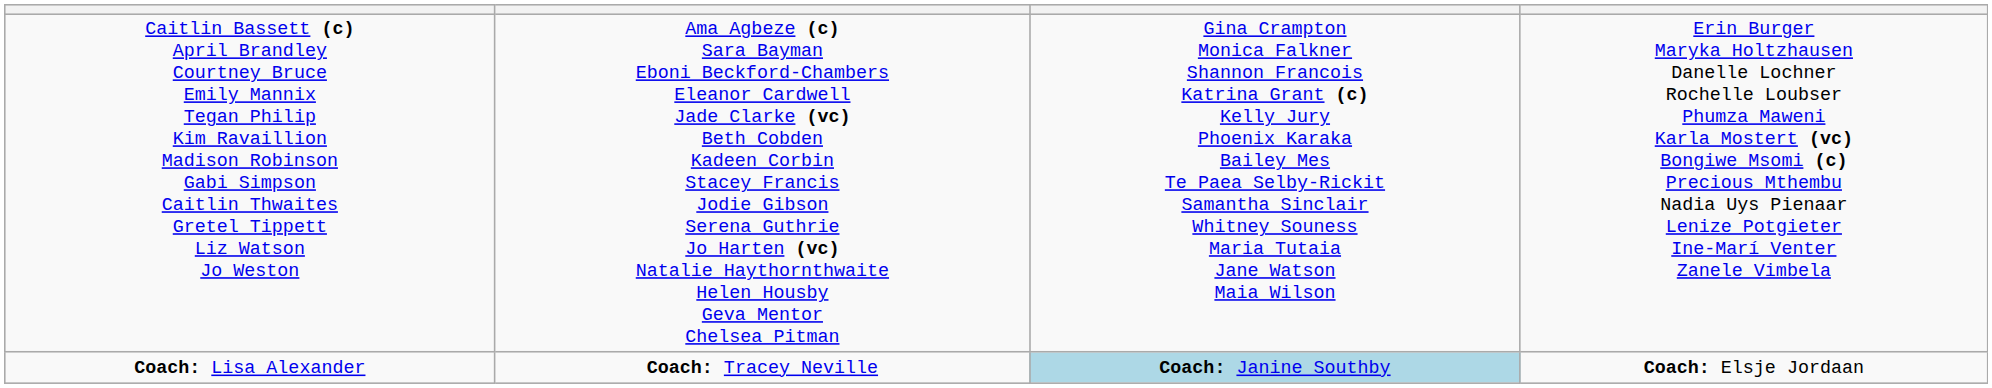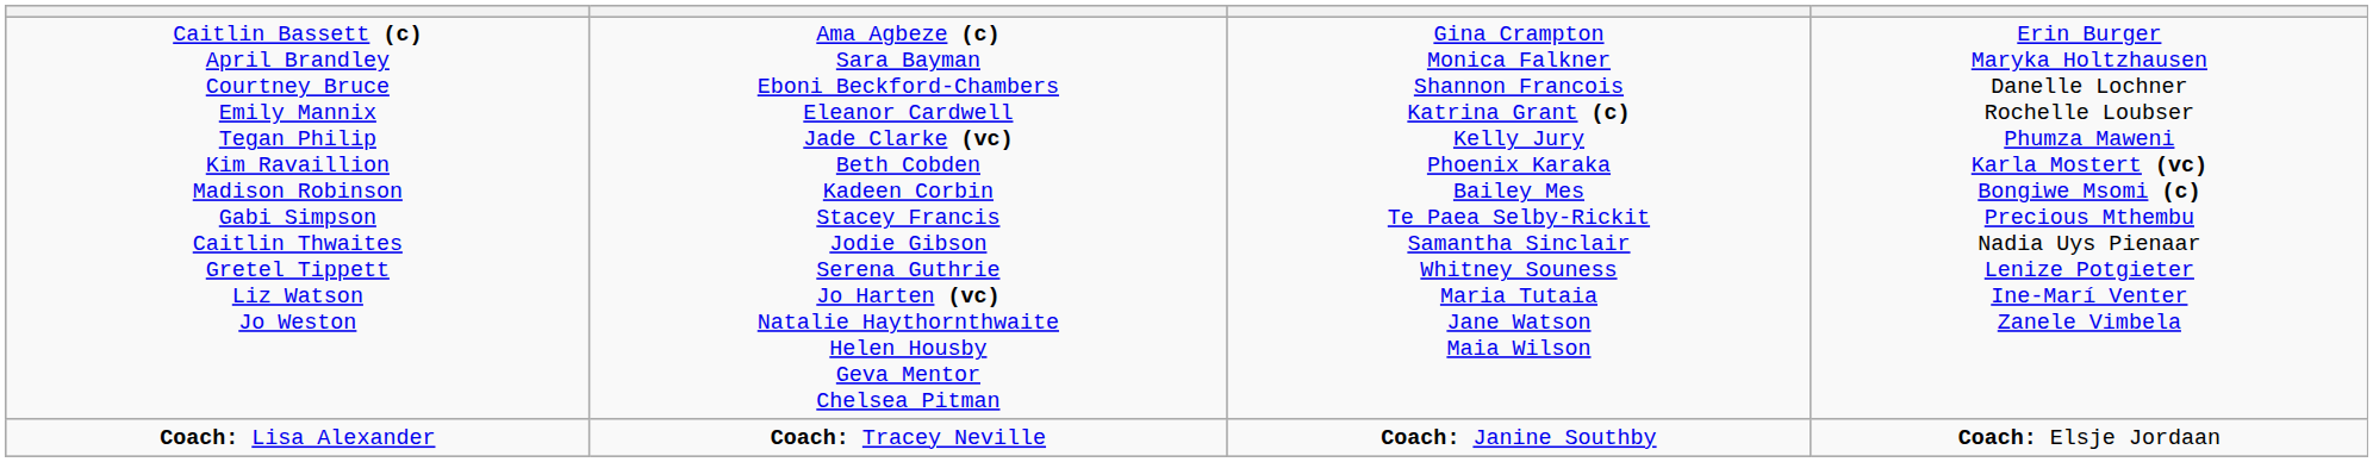Coach: Lisa Alexander | column 3: lightblue background -> no background
